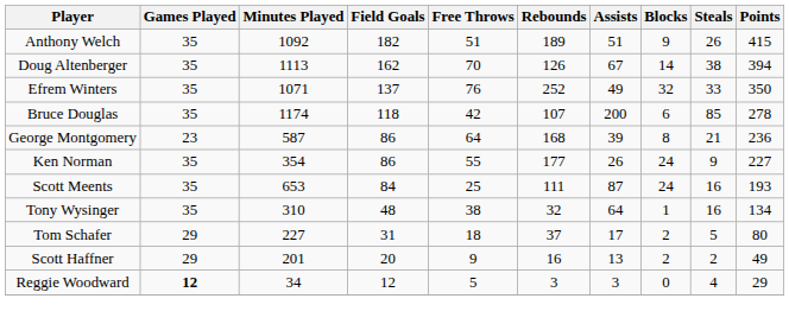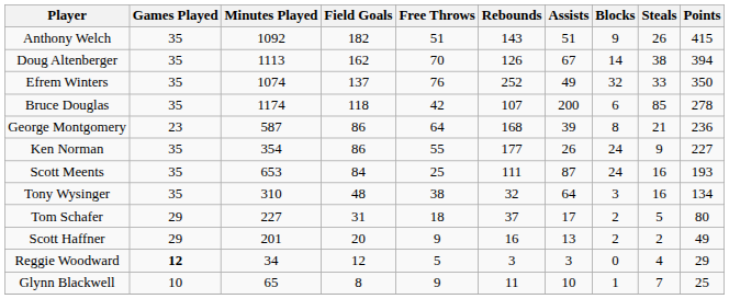Anthony Welch | Rebounds: 189 -> 143
Efrem Winters | Minutes Played: 1071 -> 1074
Tony Wysinger | Blocks: 1 -> 3
+ row: Glynn Blackwell | 10 | 65 | 8 | 9 | 11 | 10 | 1 | 7 | 25
